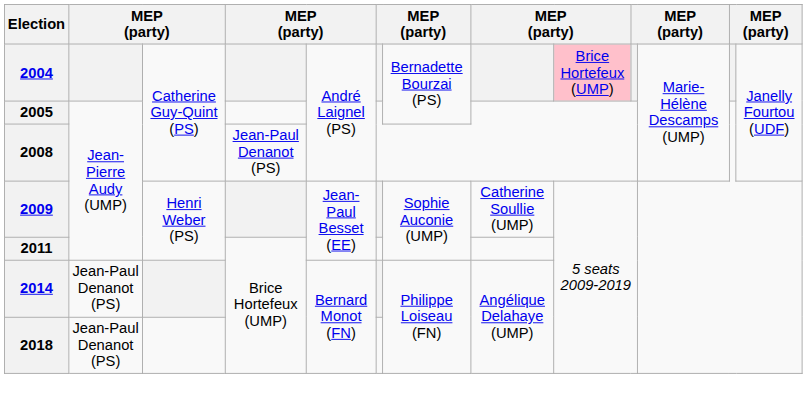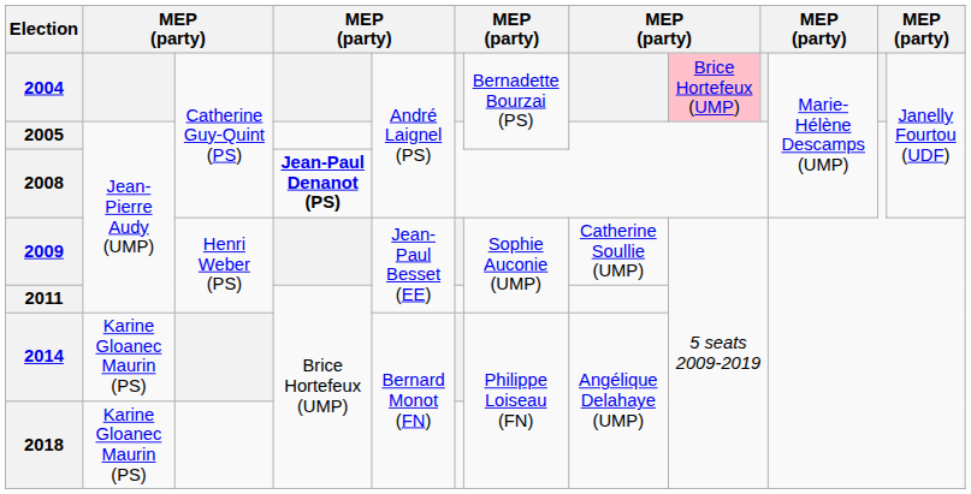2008 | column 4: normal -> bold
2014 | column 2: Jean-Paul Denanot (PS) -> Karine Gloanec Maurin (PS)
2018 | column 2: Jean-Paul Denanot (PS) -> Karine Gloanec Maurin (PS)
